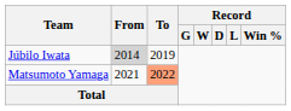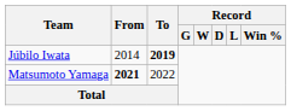Júbilo Iwata | From: lightgrey background -> no background
Júbilo Iwata | To: normal -> bold
Matsumoto Yamaga | From: normal -> bold
Matsumoto Yamaga | To: lightsalmon background -> no background
